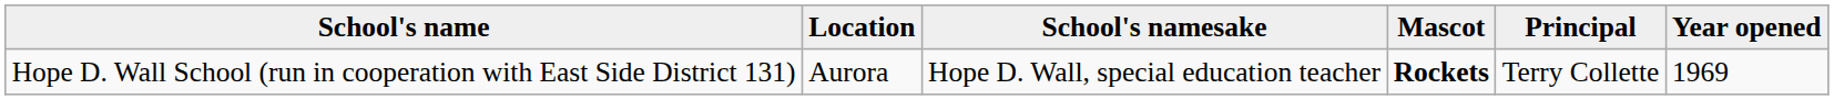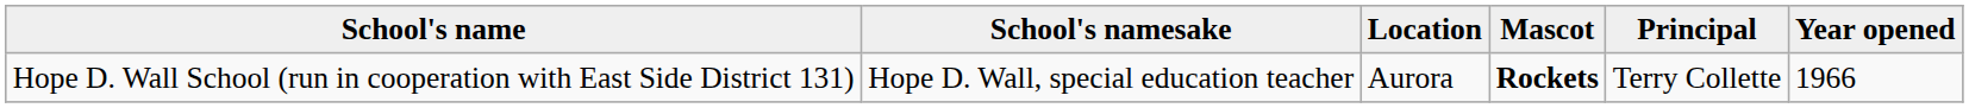columns swapped: School's namesake <-> Location
row 2 | Year opened: 1969 -> 1966
